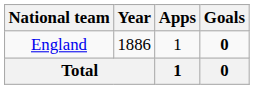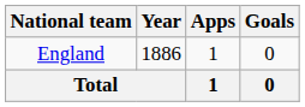England | Goals: bold -> normal
